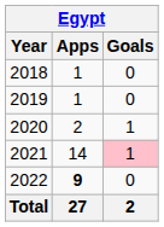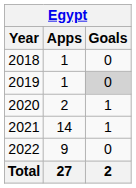2019 | Goals: no background -> lightgrey background
2021 | Goals: pink background -> no background
2022 | Apps: bold -> normal
